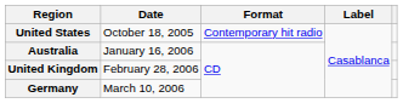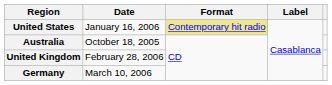United States | Date: October 18, 2005 -> January 16, 2006
United States | Format: no background -> khaki background
Australia | Date: January 16, 2006 -> October 18, 2005
